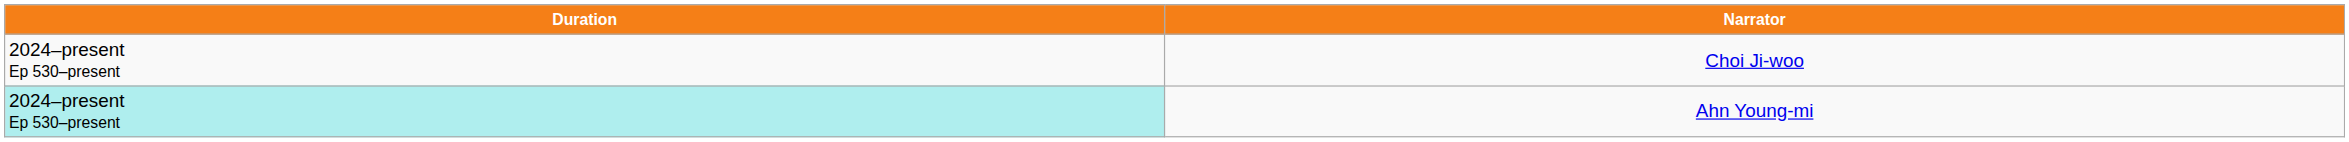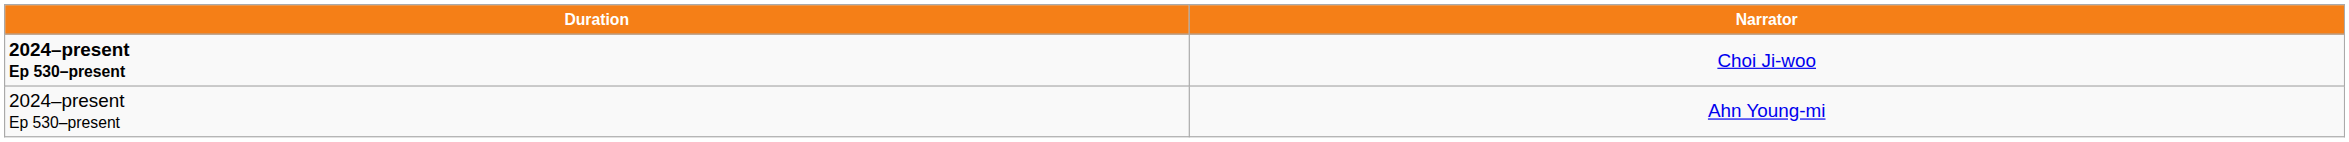Choi Ji-woo | Duration: normal -> bold
Ahn Young-mi | Duration: paleturquoise background -> no background
